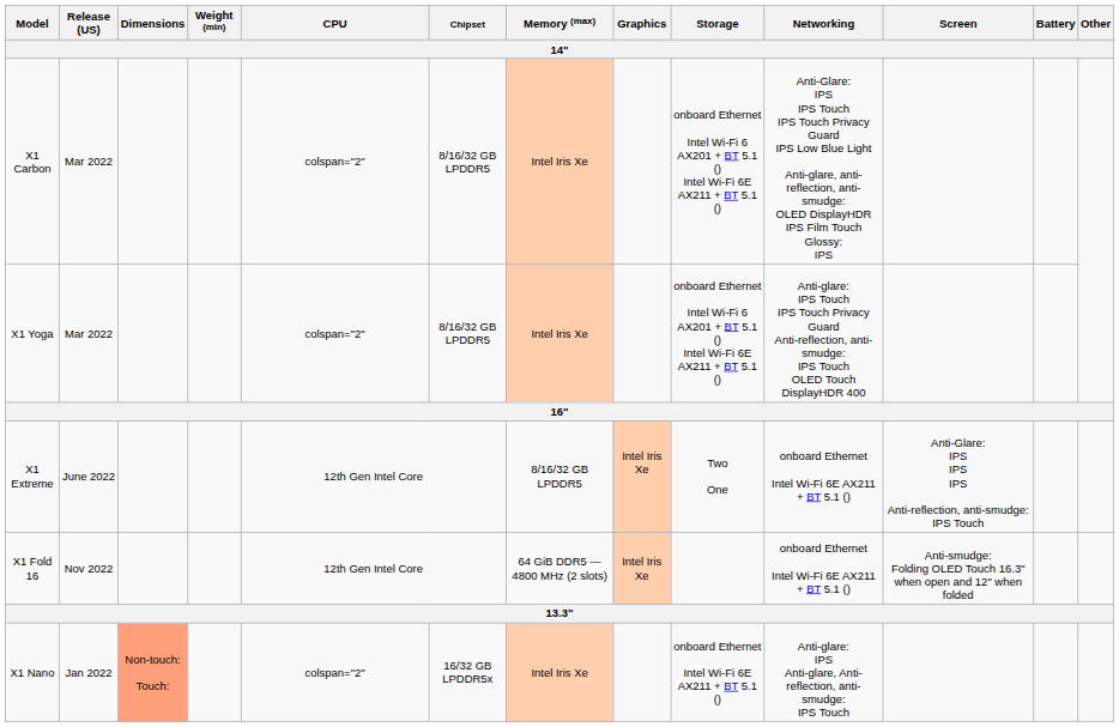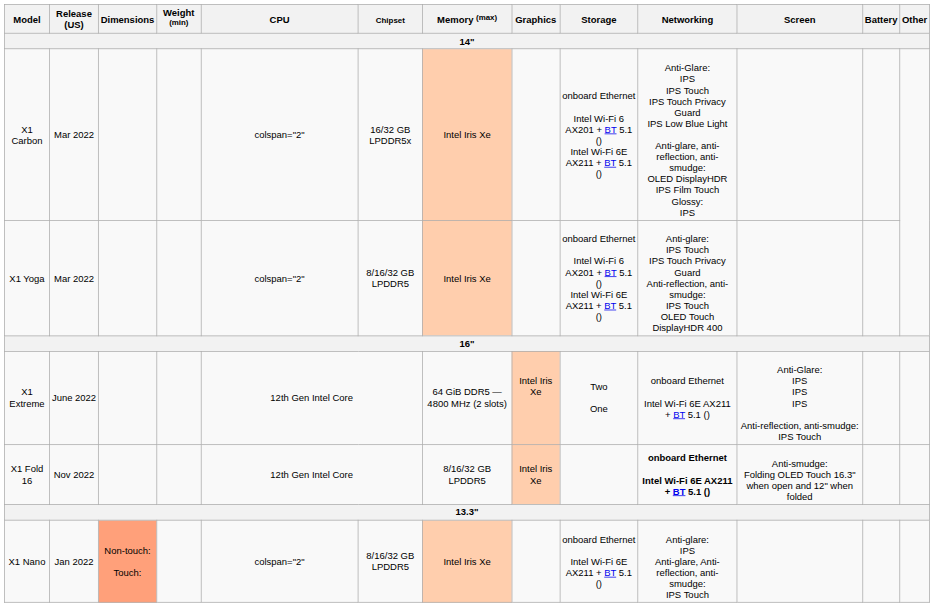X1 Carbon | Chipset: 8/16/32 GB LPDDR5 -> 16/32 GB LPDDR5x
X1 Extreme | Memory (max): 8/16/32 GB LPDDR5 -> 64 GiB DDR5 — 4800 MHz (2 slots)
X1 Fold 16 | Memory (max): 64 GiB DDR5 — 4800 MHz (2 slots) -> 8/16/32 GB LPDDR5
X1 Fold 16 | Networking: normal -> bold
X1 Nano | Chipset: 16/32 GB LPDDR5x -> 8/16/32 GB LPDDR5
